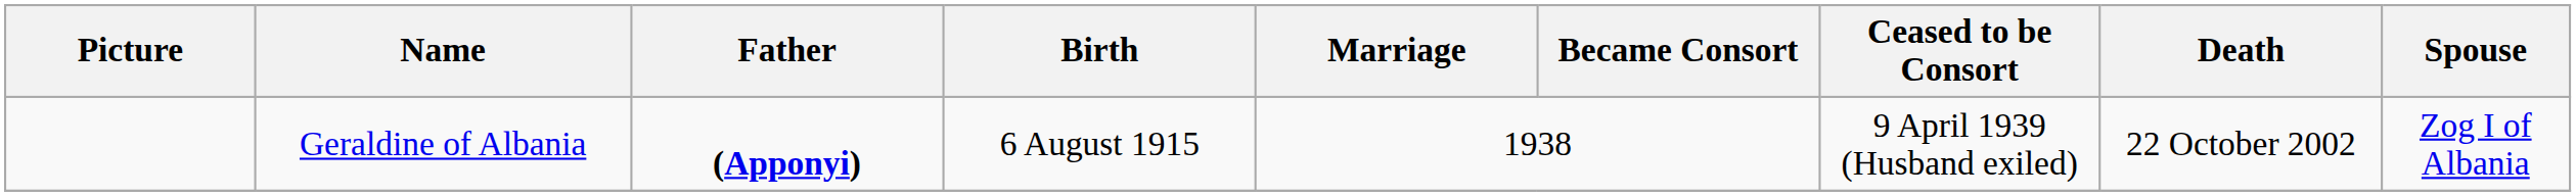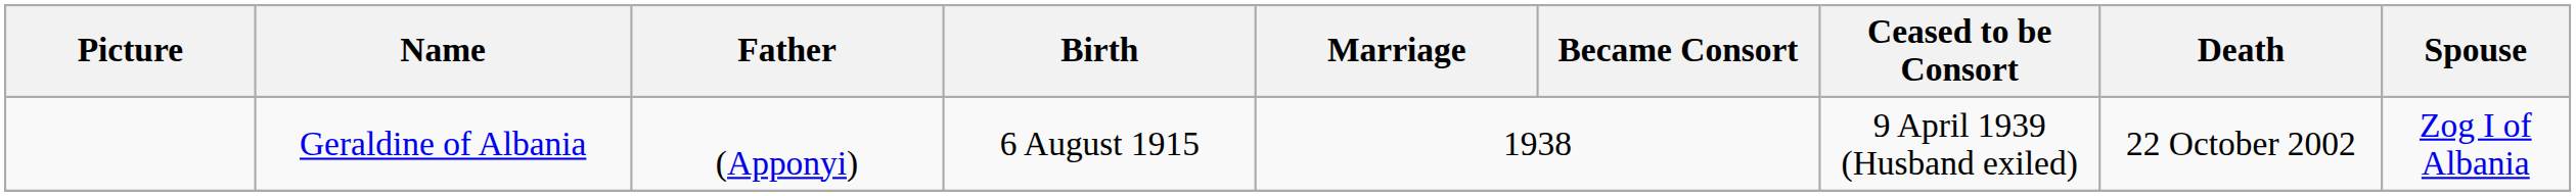Geraldine of Albania | Father: bold -> normal
